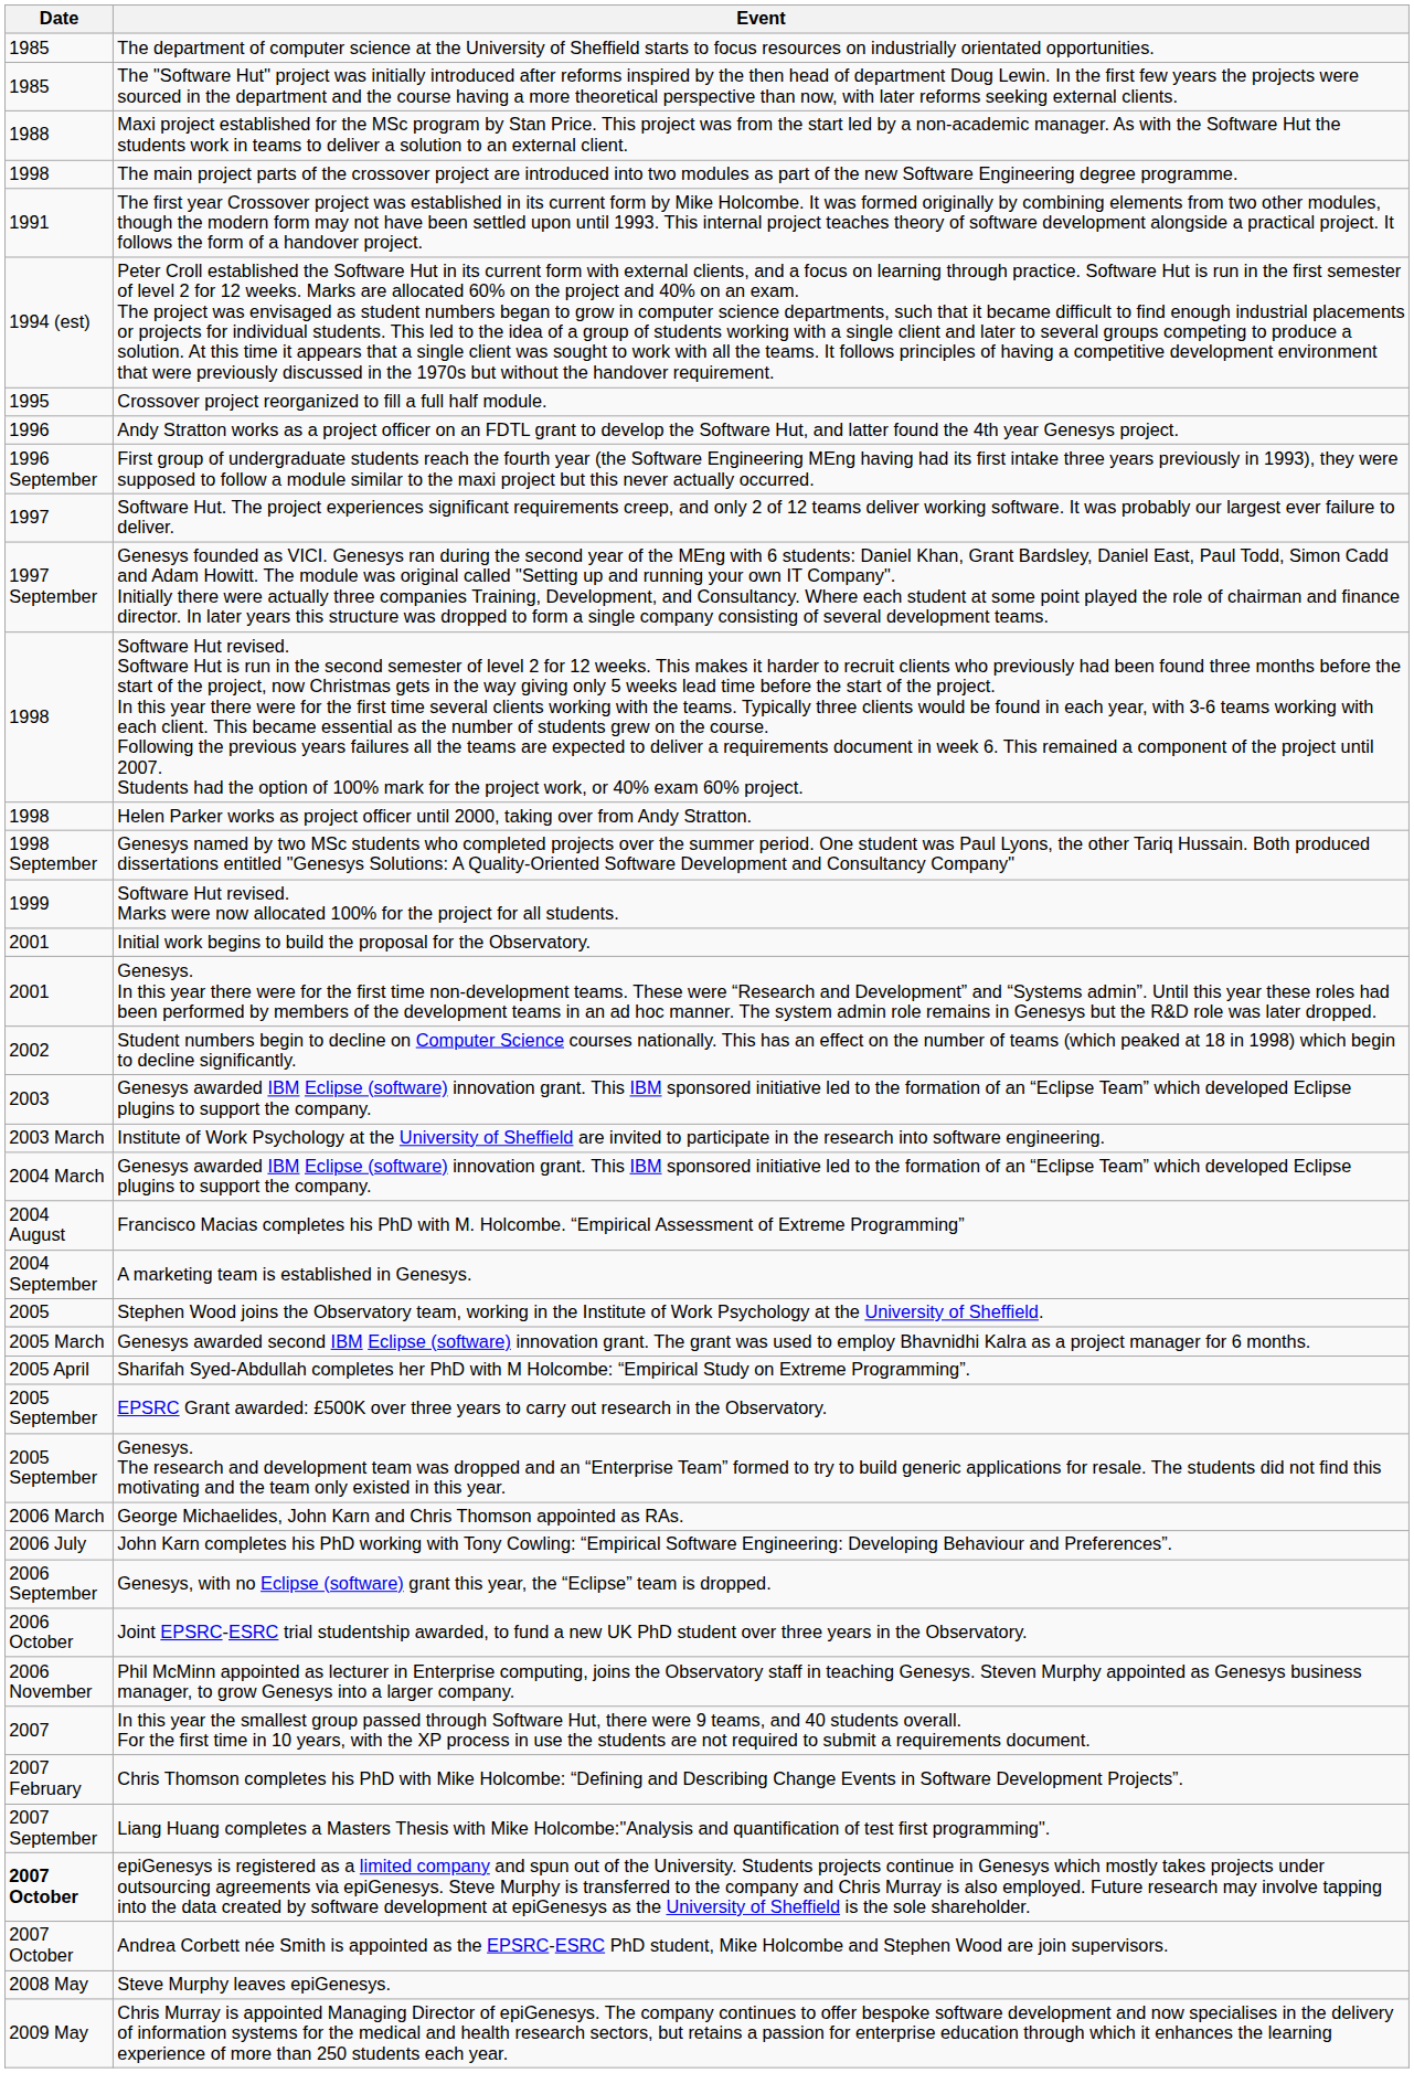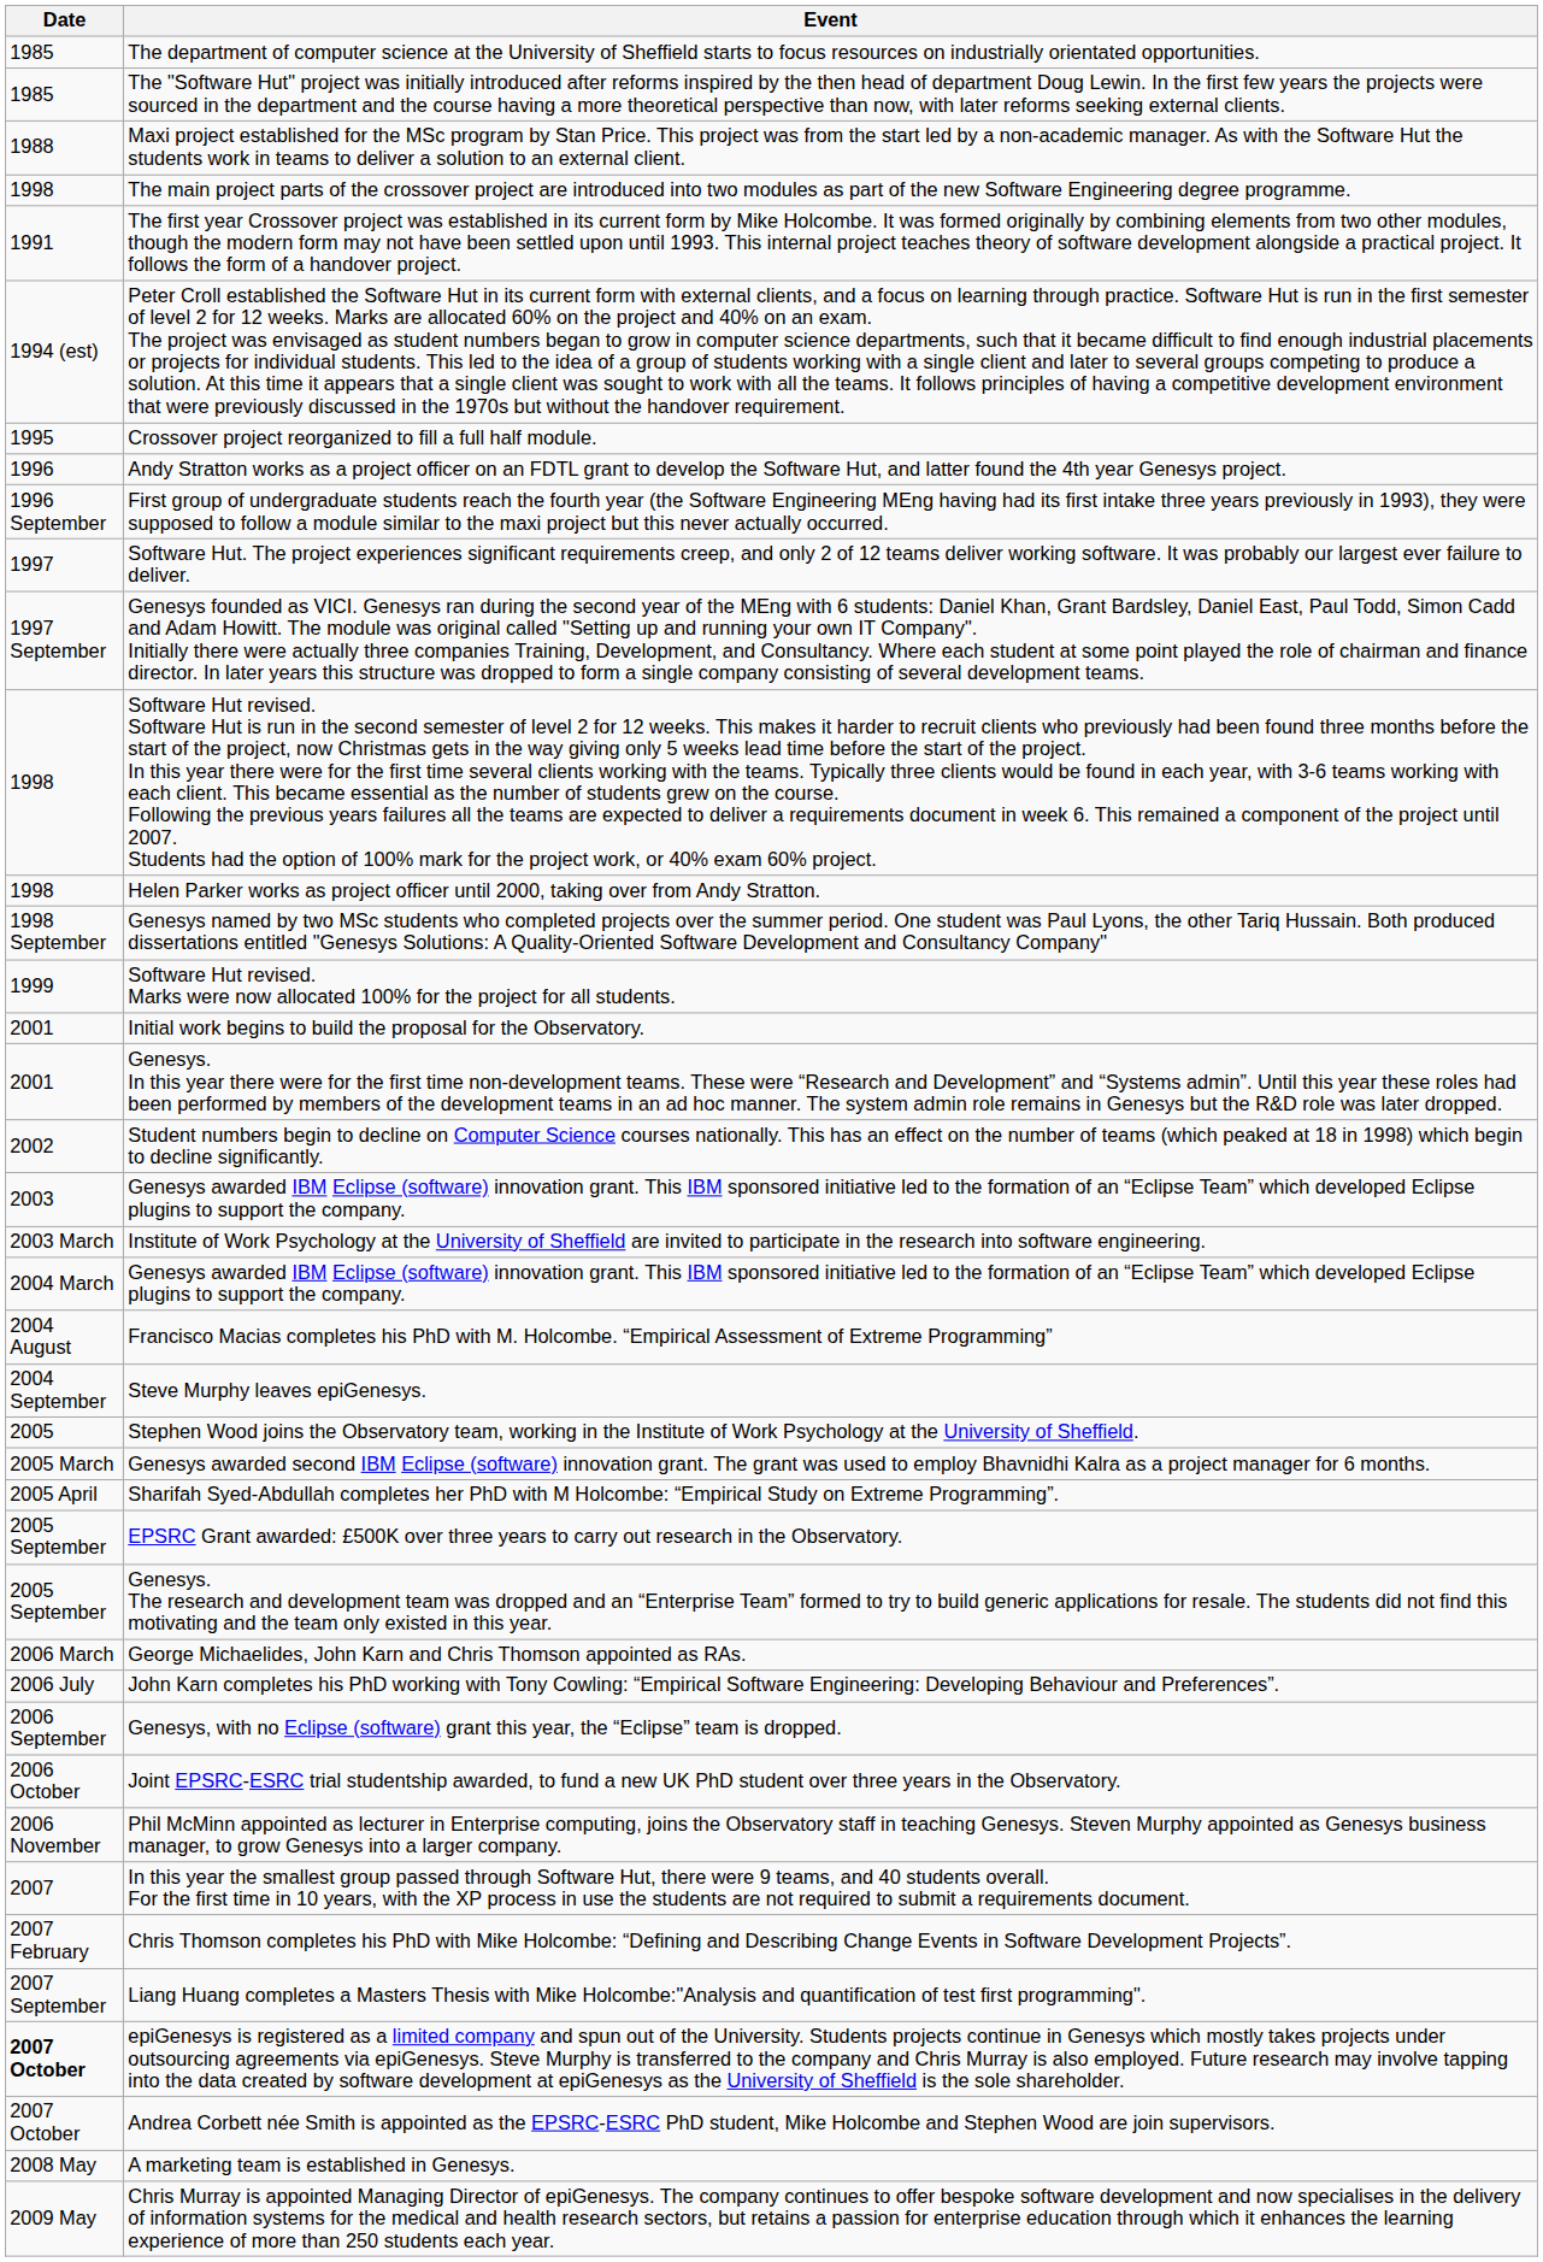row 24 | Event: A marketing team is established in Genesys. -> Steve Murphy leaves epiGenesys.
row 40 | Event: Steve Murphy leaves epiGenesys. -> A marketing team is established in Genesys.
